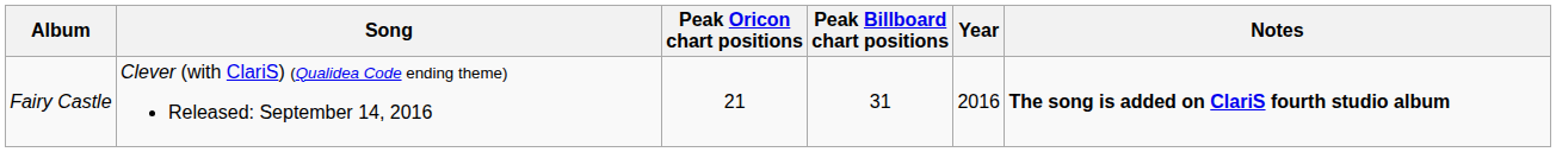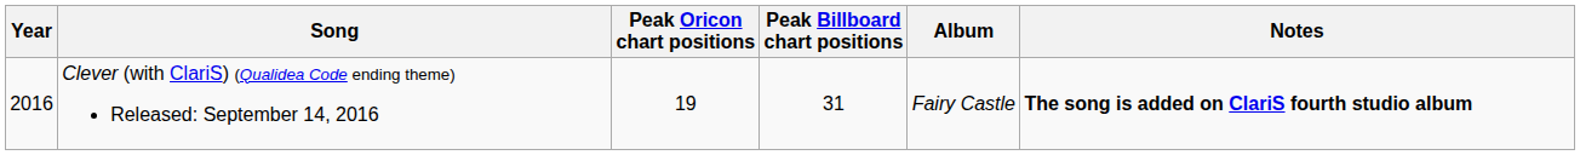columns swapped: Year <-> Album
row 2 | Peak Oricon chart positions: 21 -> 19
